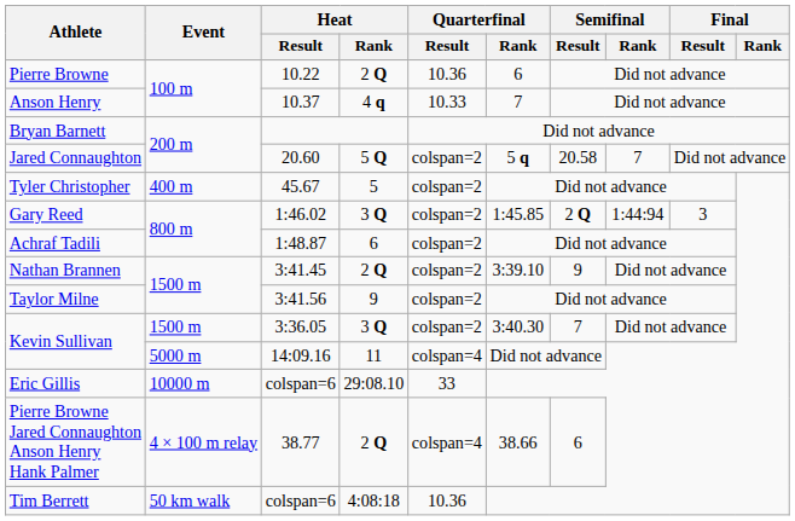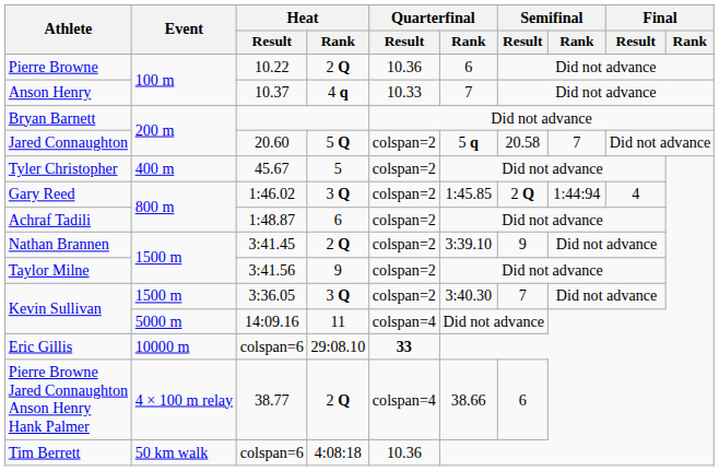Gary Reed | Final / Result: 3 -> 4
Eric Gillis | Quarterfinal / Result: normal -> bold
